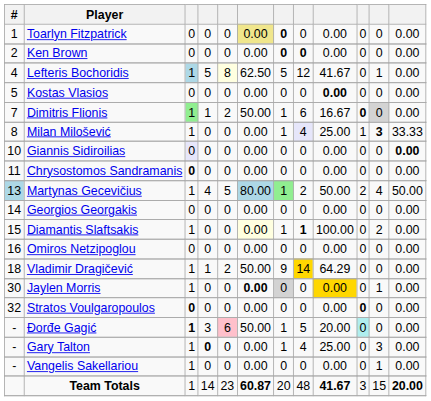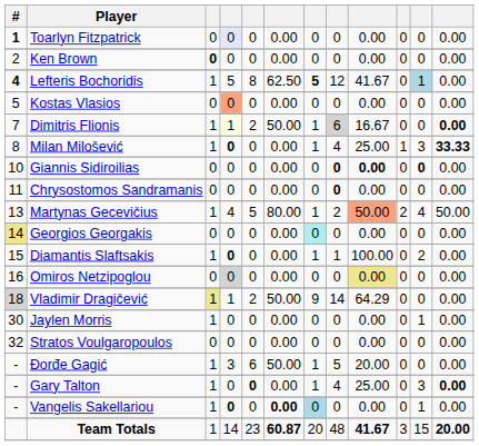Toarlyn Fitzpatrick | #: normal -> bold
Toarlyn Fitzpatrick | column 4: no background -> lavender background
Toarlyn Fitzpatrick | column 6: khaki background -> no background
Toarlyn Fitzpatrick | column 7: bold -> normal
Ken Brown | column 3: normal -> bold
Ken Brown | column 7: bold -> normal
Ken Brown | column 8: bold -> normal
Lefteris Bochoridis | #: normal -> bold
Lefteris Bochoridis | column 3: lightblue background -> no background
Lefteris Bochoridis | column 5: lightyellow background -> no background
Lefteris Bochoridis | column 7: normal -> bold
Lefteris Bochoridis | column 11: no background -> lightblue background
Kostas Vlasios | column 4: no background -> lightsalmon background
Kostas Vlasios | column 9: bold -> normal
Dimitris Flionis | column 3: lightgreen background -> no background
Dimitris Flionis | column 4: no background -> lightyellow background
Dimitris Flionis | column 8: no background -> lightgrey background
Dimitris Flionis | column 10: bold -> normal
Dimitris Flionis | column 11: lightgrey background -> no background
Dimitris Flionis | column 12: normal -> bold
Milan Milošević | column 4: normal -> bold
Milan Milošević | column 8: lavender background -> no background
Milan Milošević | column 11: bold -> normal
Milan Milošević | column 12: normal -> bold
Giannis Sidiroilias | column 3: lavender background -> no background
Giannis Sidiroilias | column 8: normal -> bold
Giannis Sidiroilias | column 9: normal -> bold
Giannis Sidiroilias | column 11: normal -> bold
Giannis Sidiroilias | column 12: bold -> normal
Chrysostomos Sandramanis | column 3: bold -> normal
Chrysostomos Sandramanis | column 8: normal -> bold
Martynas Gecevičius | #: lightblue background -> no background
Martynas Gecevičius | column 6: lightblue background -> no background
Martynas Gecevičius | column 7: lightgreen background -> no background
Martynas Gecevičius | column 9: no background -> lightsalmon background
Georgios Georgakis | #: no background -> khaki background
Georgios Georgakis | column 7: no background -> paleturquoise background
Diamantis Slaftsakis | column 4: normal -> bold
Diamantis Slaftsakis | column 6: lightyellow background -> no background
Diamantis Slaftsakis | column 8: bold -> normal
Omiros Netzipoglou | column 4: no background -> lightgrey background
Omiros Netzipoglou | column 9: no background -> khaki background
Vladimir Dragičević | #: no background -> lightgrey background
Vladimir Dragičević | column 3: no background -> khaki background
Vladimir Dragičević | column 8: gold background -> no background
Jaylen Morris | column 6: bold -> normal
Jaylen Morris | column 7: lightgrey background -> no background
Jaylen Morris | column 9: gold background -> no background
Stratos Voulgaropoulos | column 3: bold -> normal
Stratos Voulgaropoulos | column 10: bold -> normal
Đorđe Gagić | column 3: bold -> normal
Đorđe Gagić | column 5: pink background -> no background
Đorđe Gagić | column 10: paleturquoise background -> no background
Gary Talton | column 4: bold -> normal
Gary Talton | column 5: normal -> bold
Gary Talton | column 12: normal -> bold
Vangelis Sakellariou | column 4: normal -> bold
Vangelis Sakellariou | column 6: normal -> bold
Vangelis Sakellariou | column 7: no background -> lightblue background
